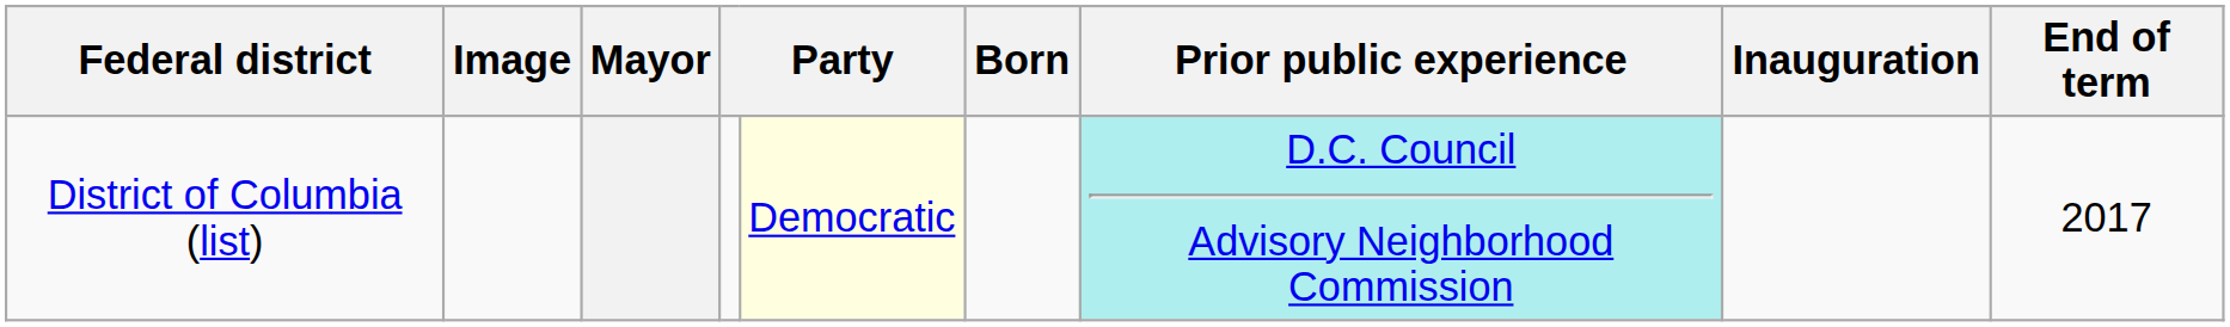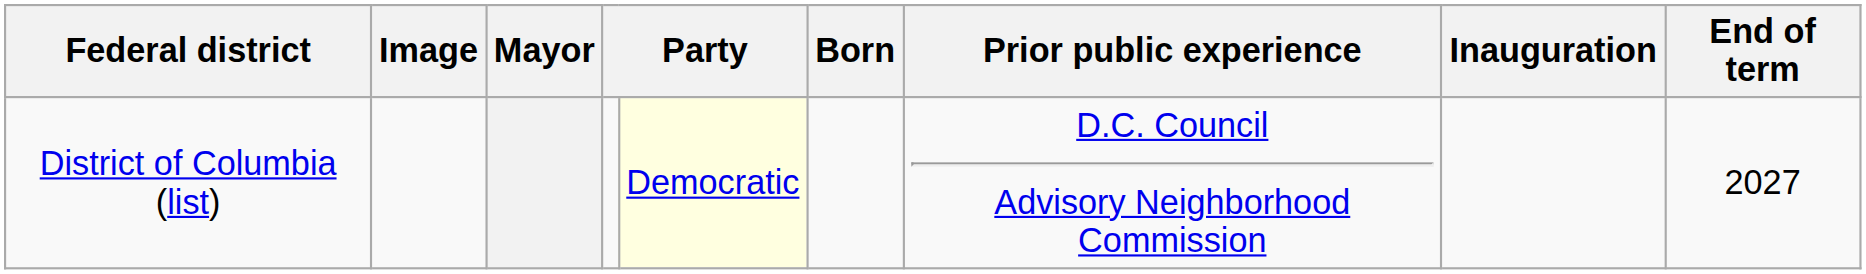District of Columbia (list) | Prior public experience: paleturquoise background -> no background
District of Columbia (list) | End of term: 2017 -> 2027
